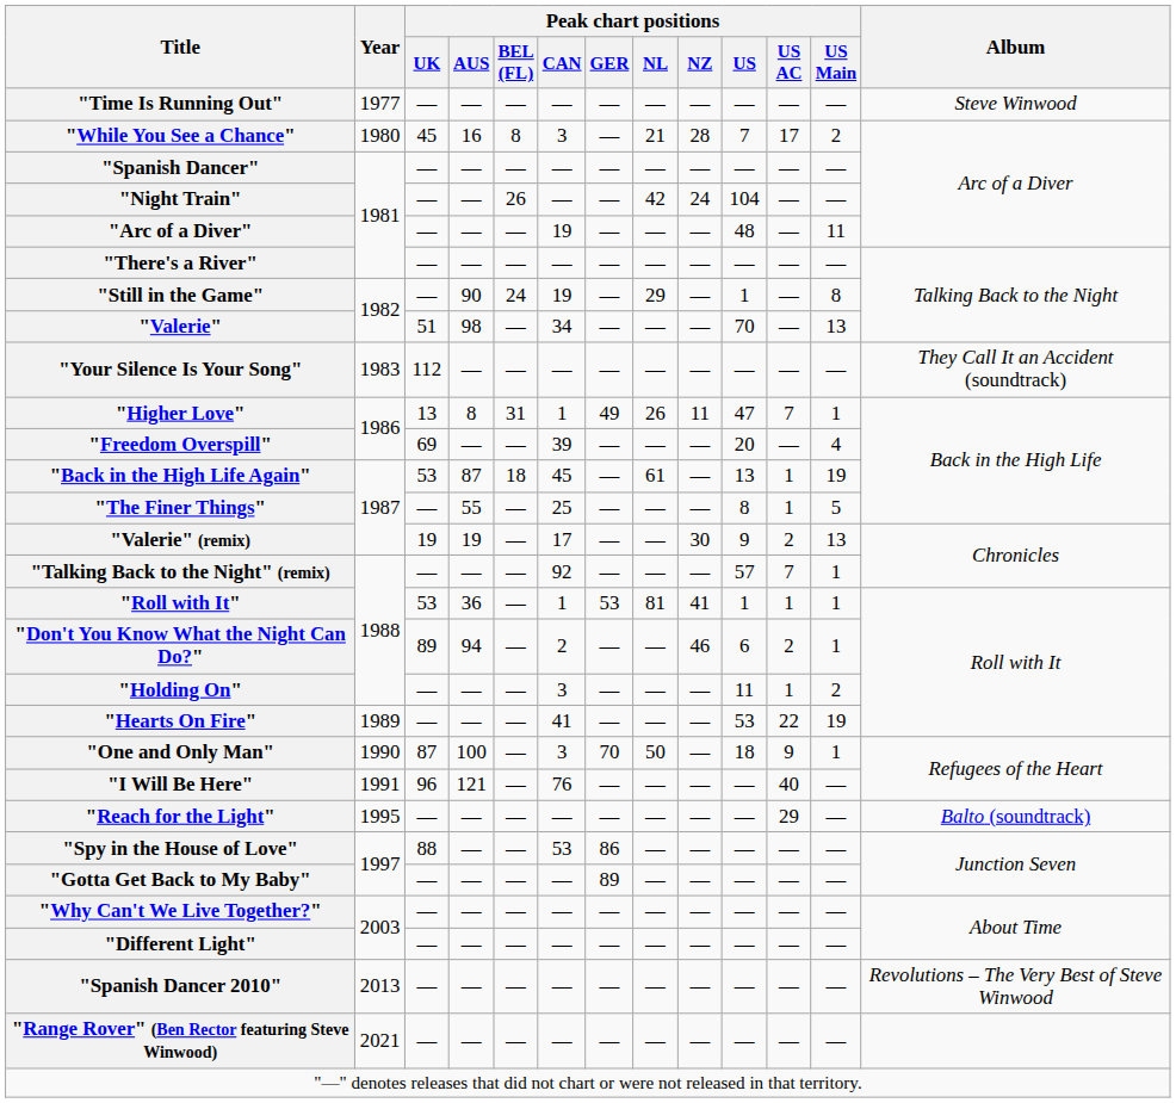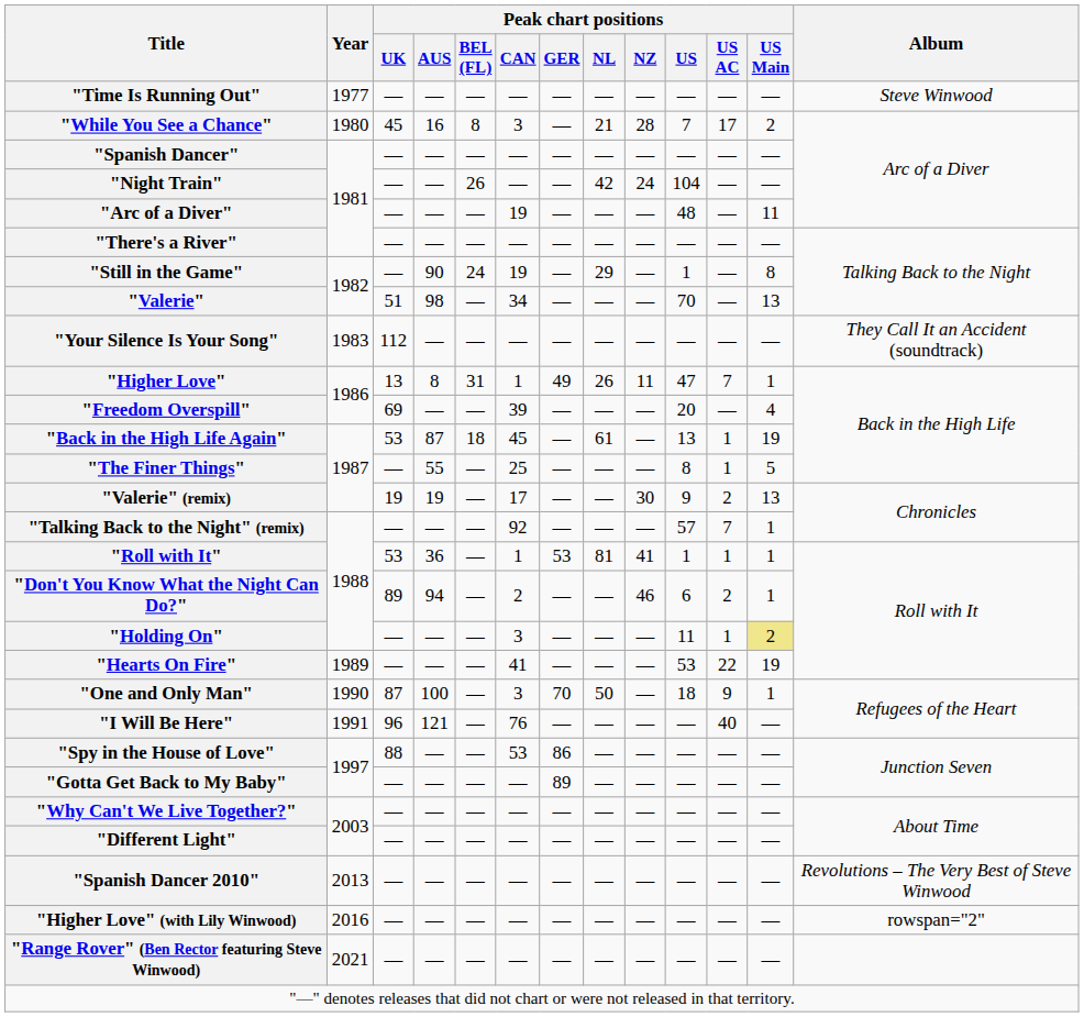"Holding On" | Peak chart positions / US Main: no background -> khaki background
- row: "Reach for the Light" | 1995 | — | — | — | — | — | — | — | — | 29 | — | Balto (soundtrack)
+ row: "Higher Love" (with Lily Winwood) | 2016 | — | — | — | — | — | — | — | — | — | — | rowspan="2"
